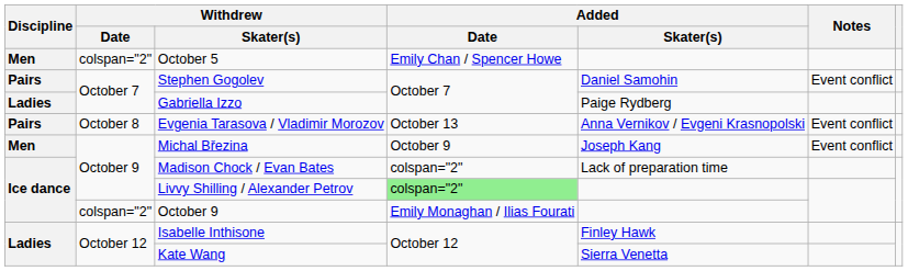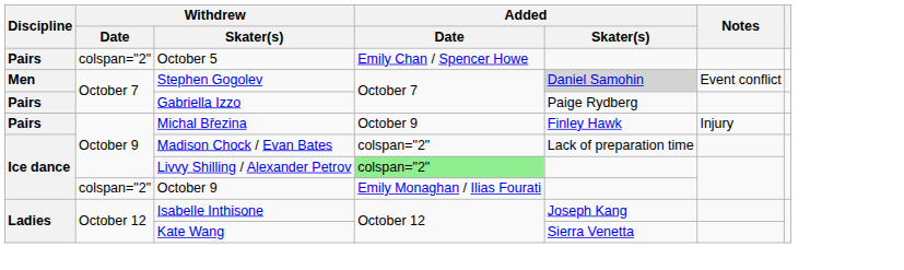October 5 | Discipline: Men -> Pairs
Stephen Gogolev | Discipline: Pairs -> Men
Stephen Gogolev | Added / Skater(s): no background -> lightgrey background
Gabriella Izzo | Discipline: Ladies -> Pairs
- row: Pairs | October 8 | Evgenia Tarasova / Vladimir Morozov | October 13 | Anna Vernikov / Evgeni Krasnopolski | Event conflict
Michal Březina | Discipline: Men -> Pairs
Michal Březina | Added / Skater(s): Joseph Kang -> Finley Hawk
Michal Březina | Notes: Event conflict -> Injury
Isabelle Inthisone | Added / Skater(s): Finley Hawk -> Joseph Kang
